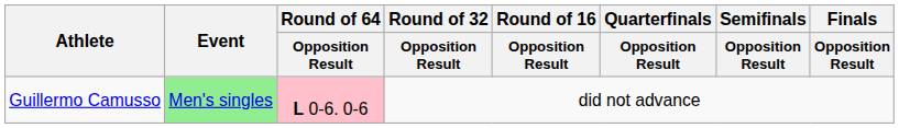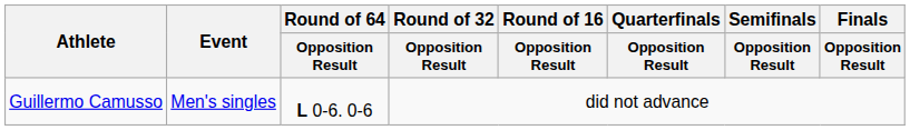Guillermo Camusso | Event: lightgreen background -> no background
Guillermo Camusso | Round of 64 / Opposition Result: pink background -> no background
